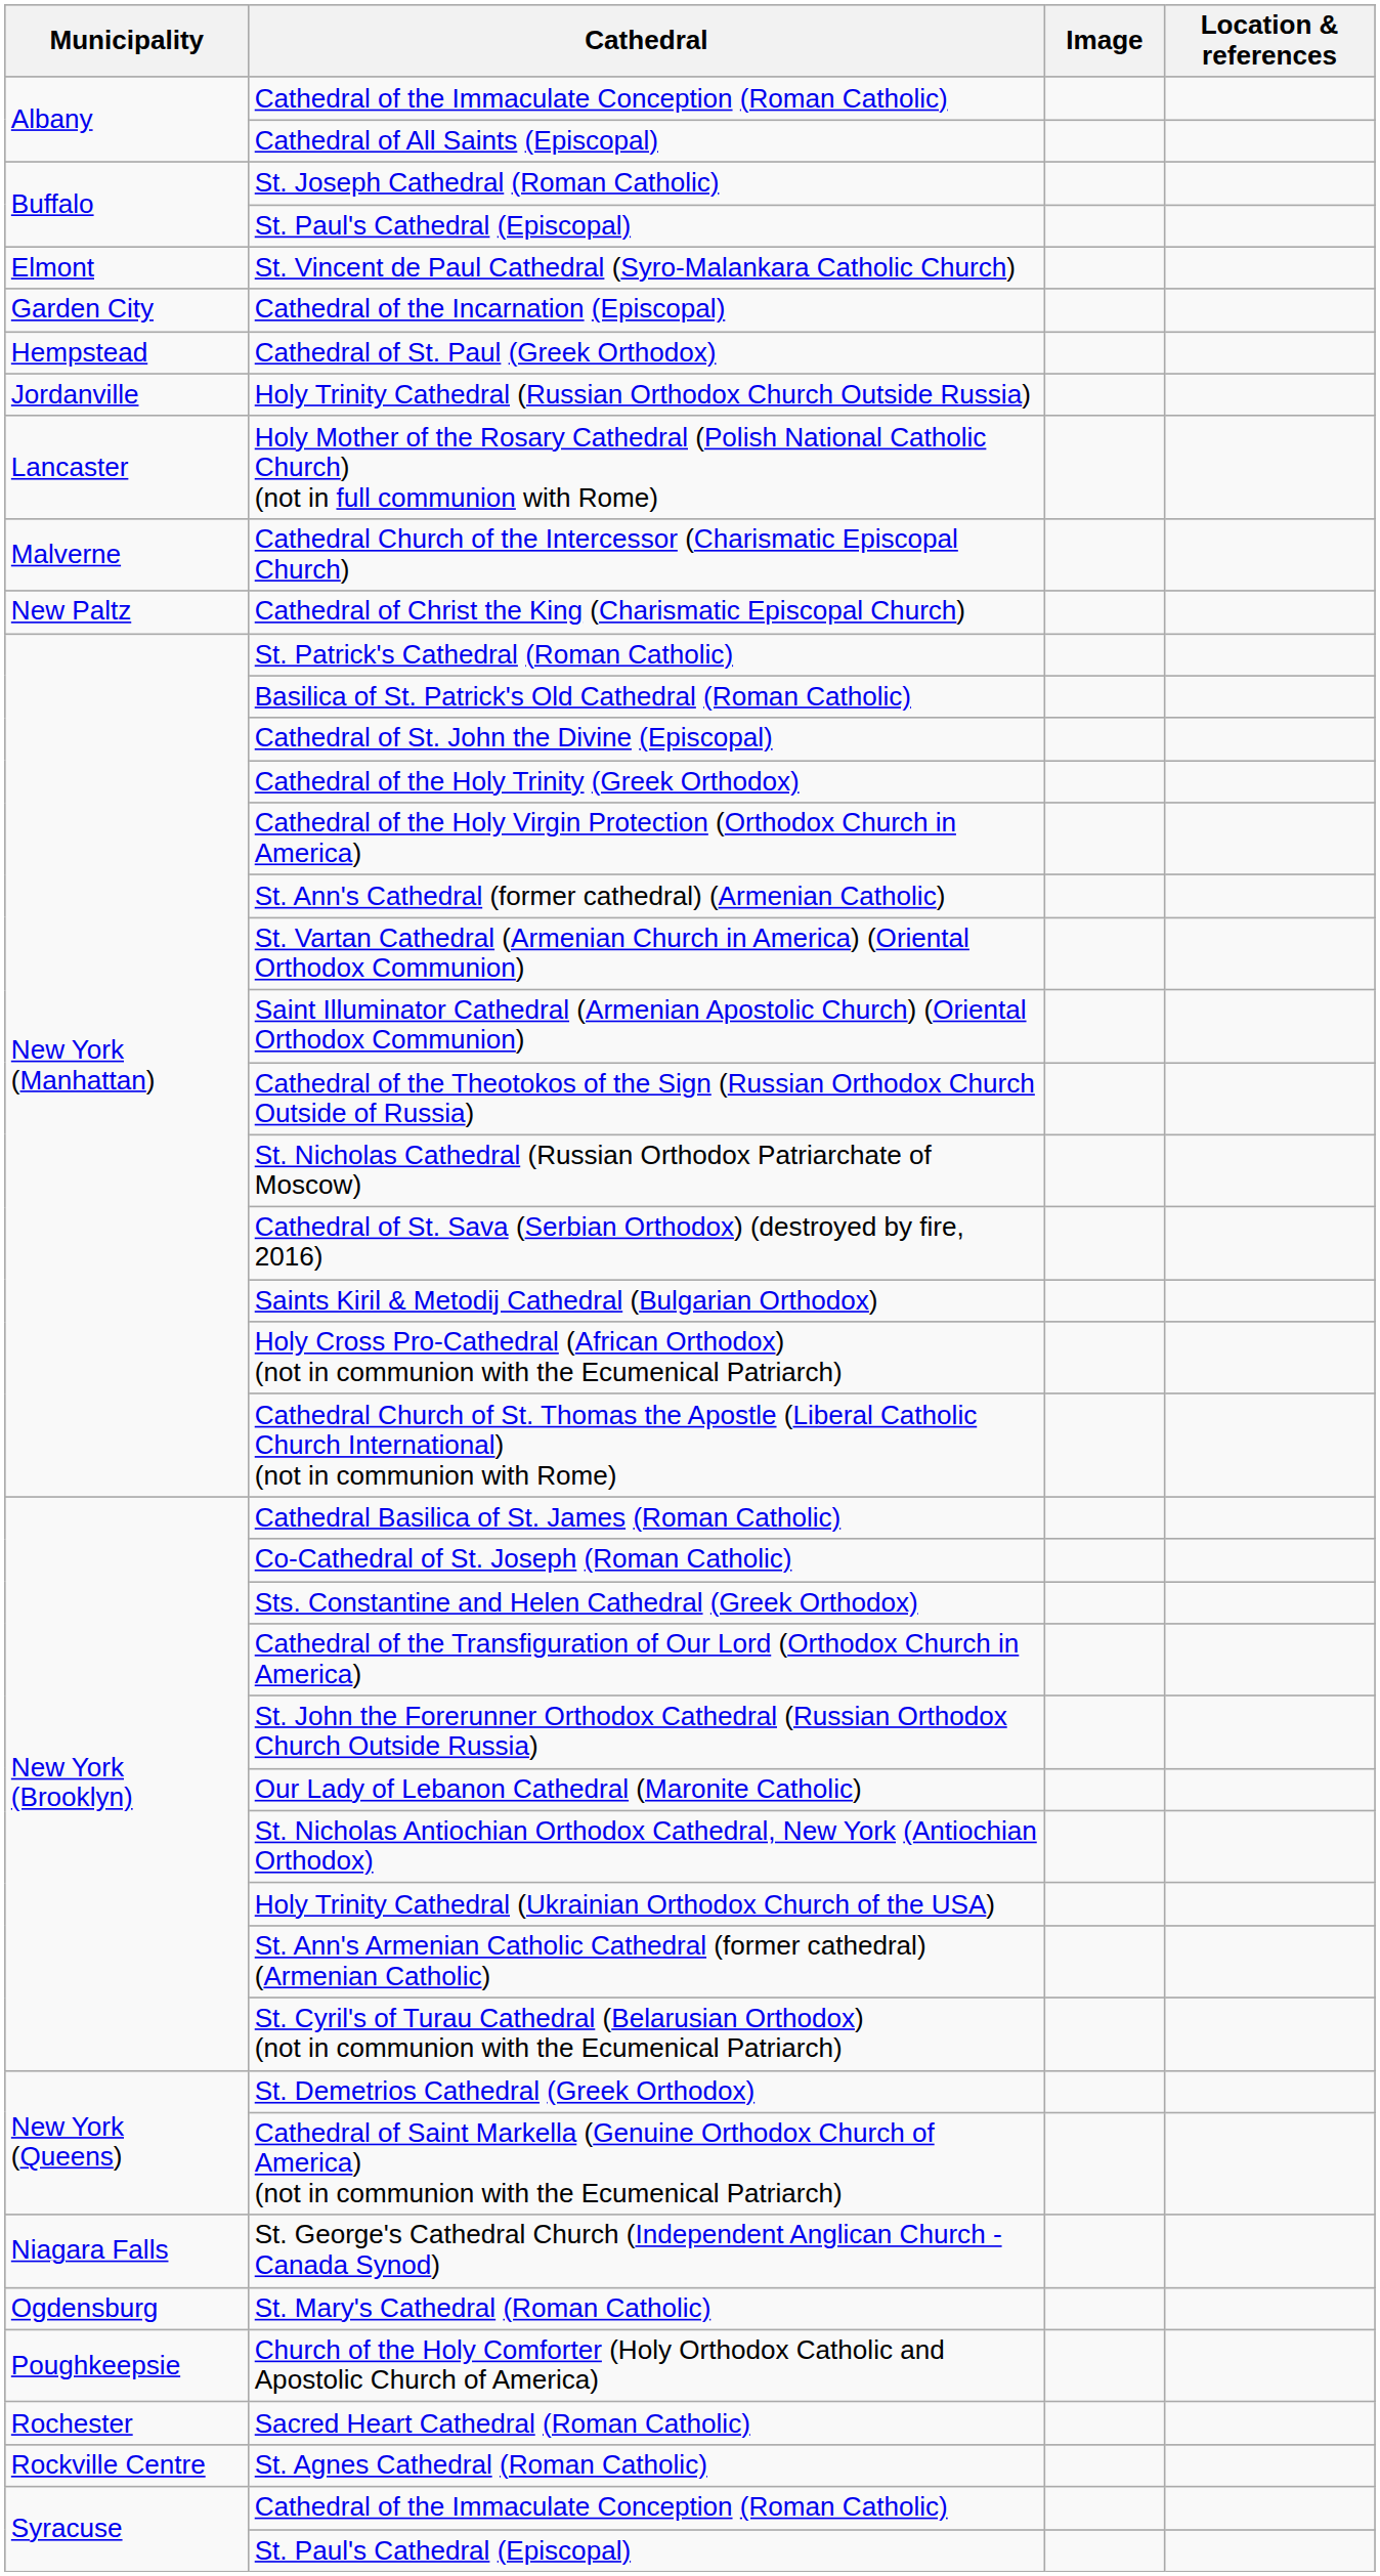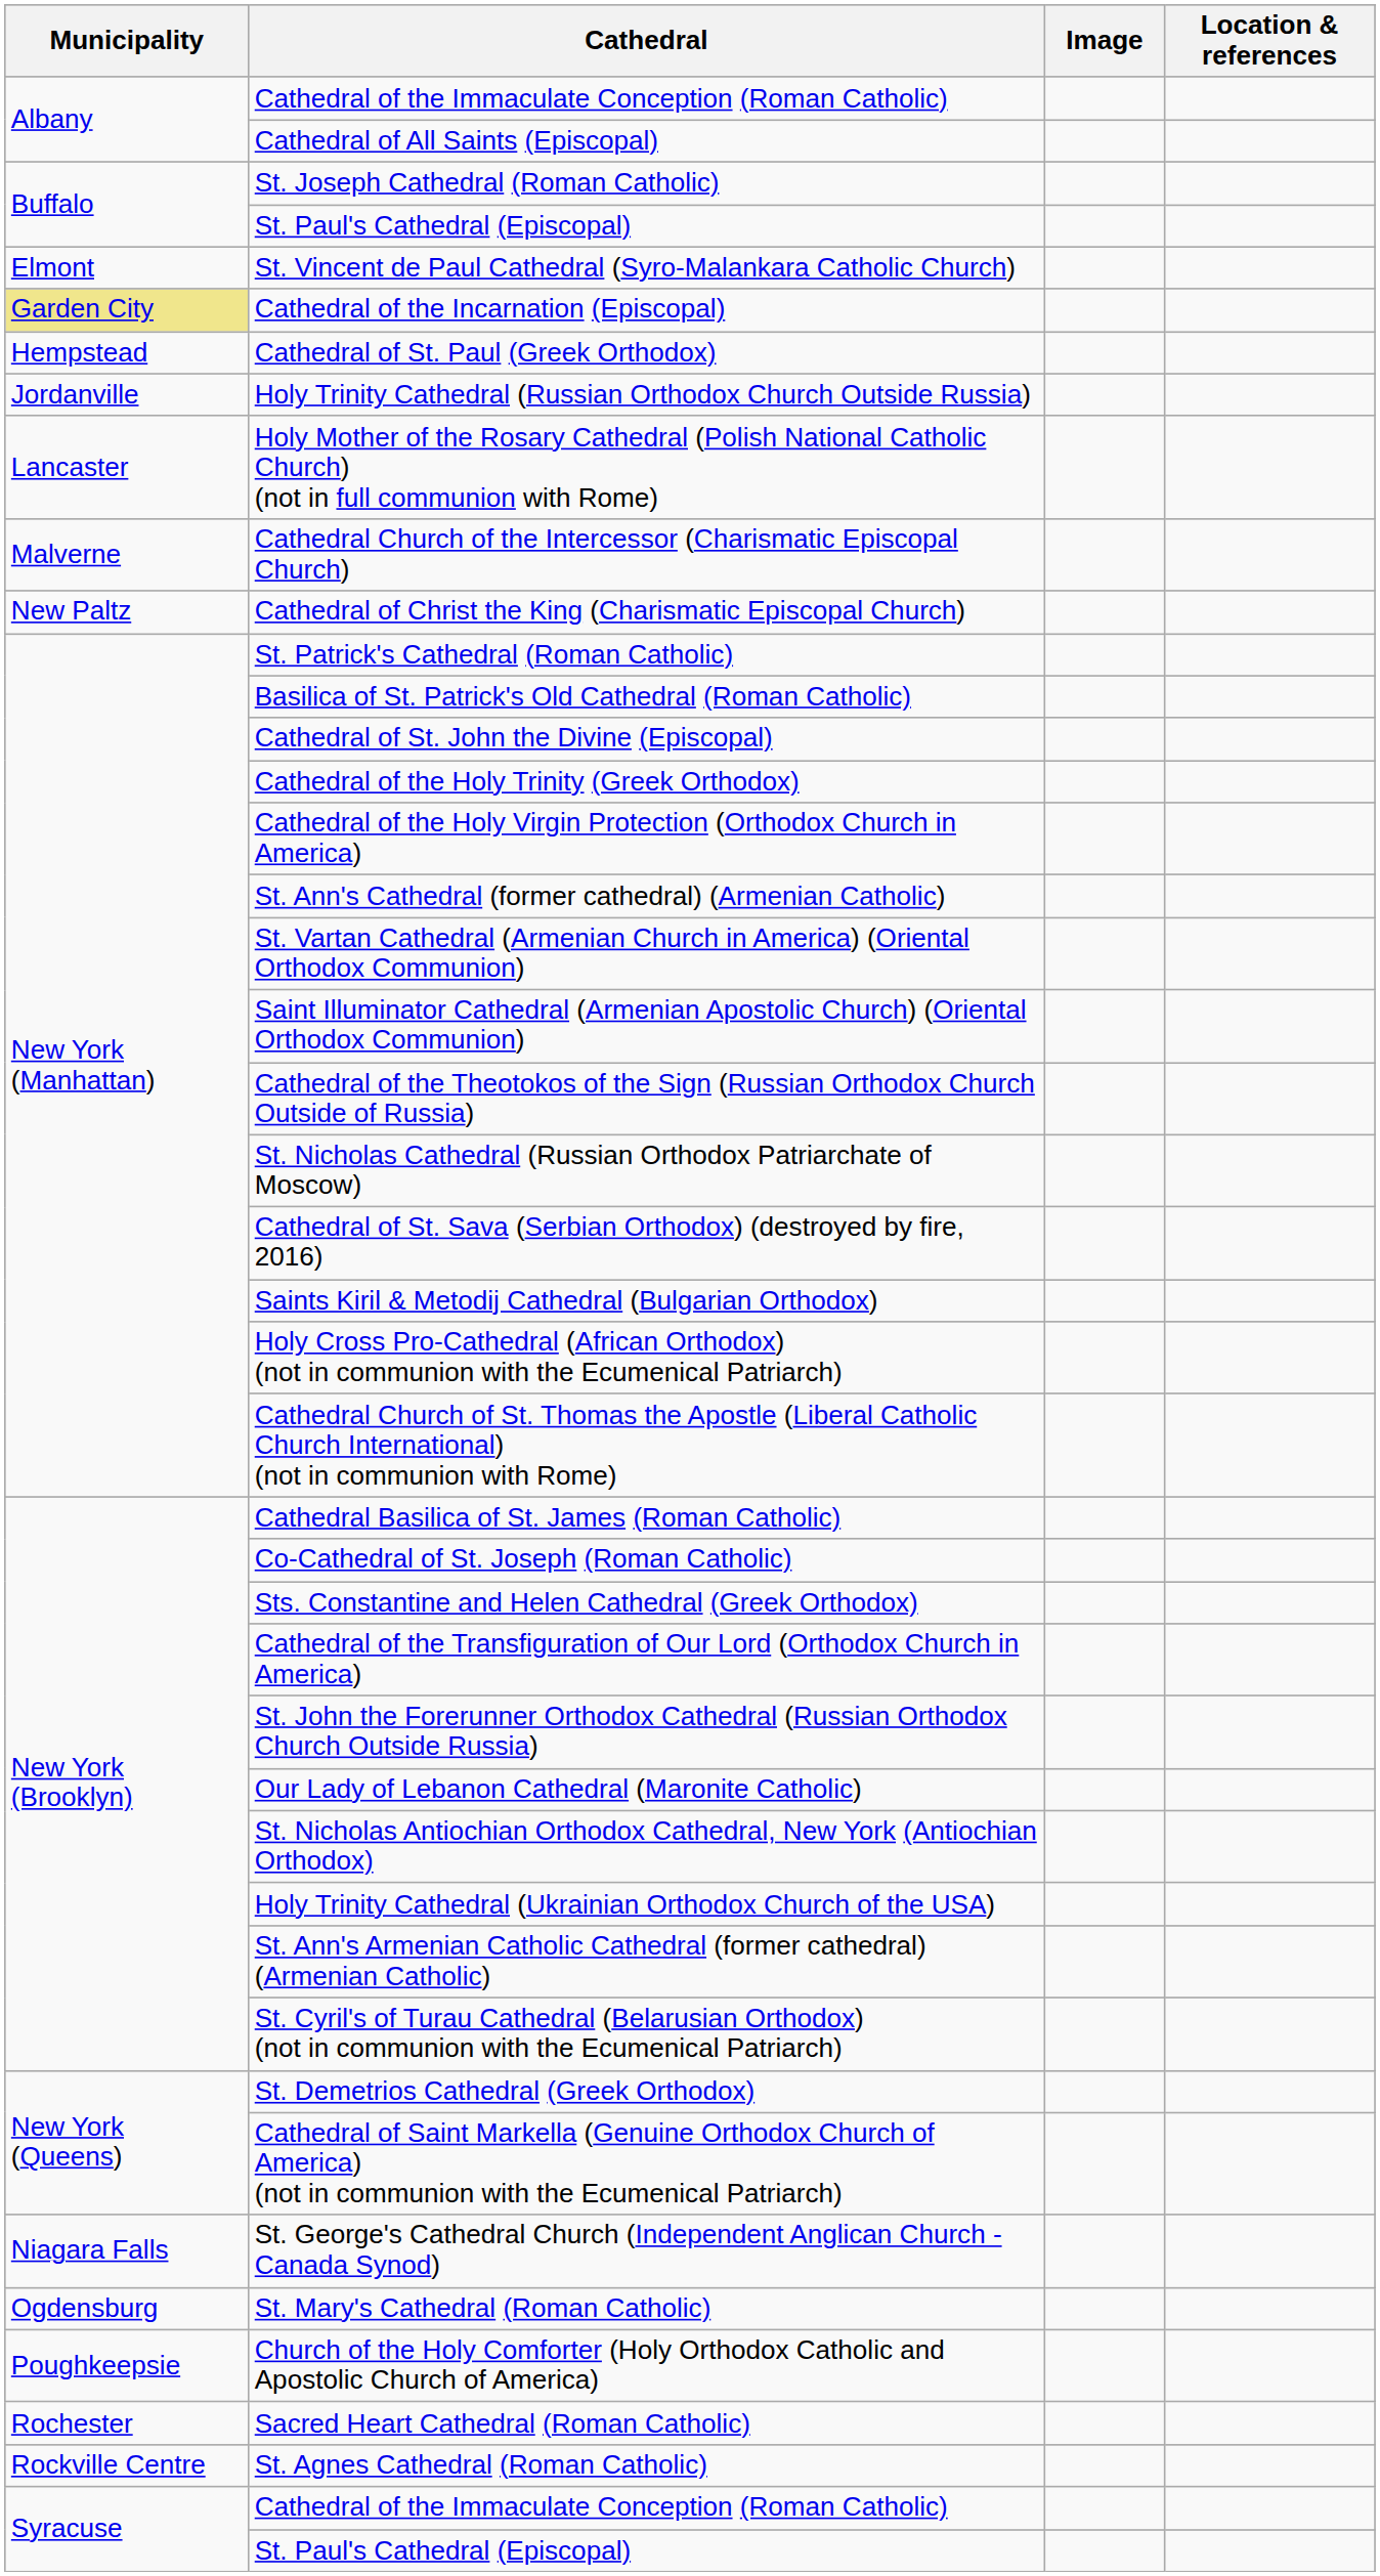Cathedral of the Incarnation (Episcopal) | Municipality: no background -> khaki background
